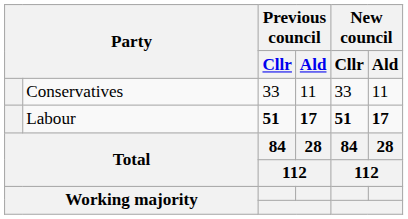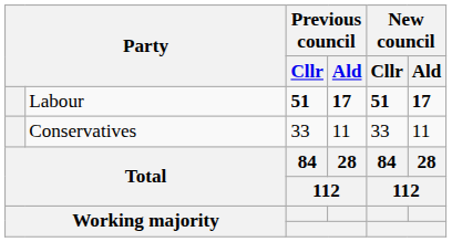rows swapped: Labour <-> Conservatives
